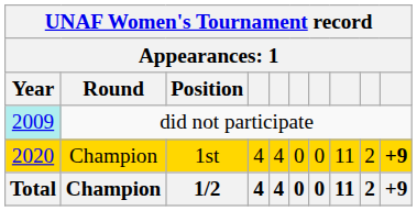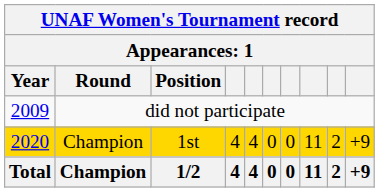did not participate | Year: paleturquoise background -> no background
Champion / 1st | column 10: bold -> normal
